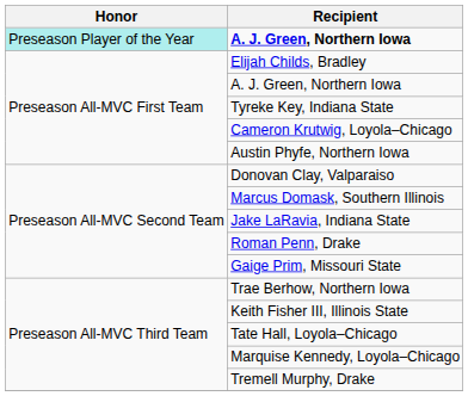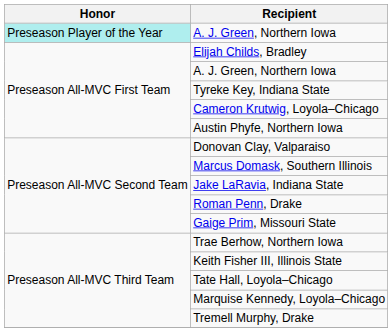row 2 | Recipient: bold -> normal
